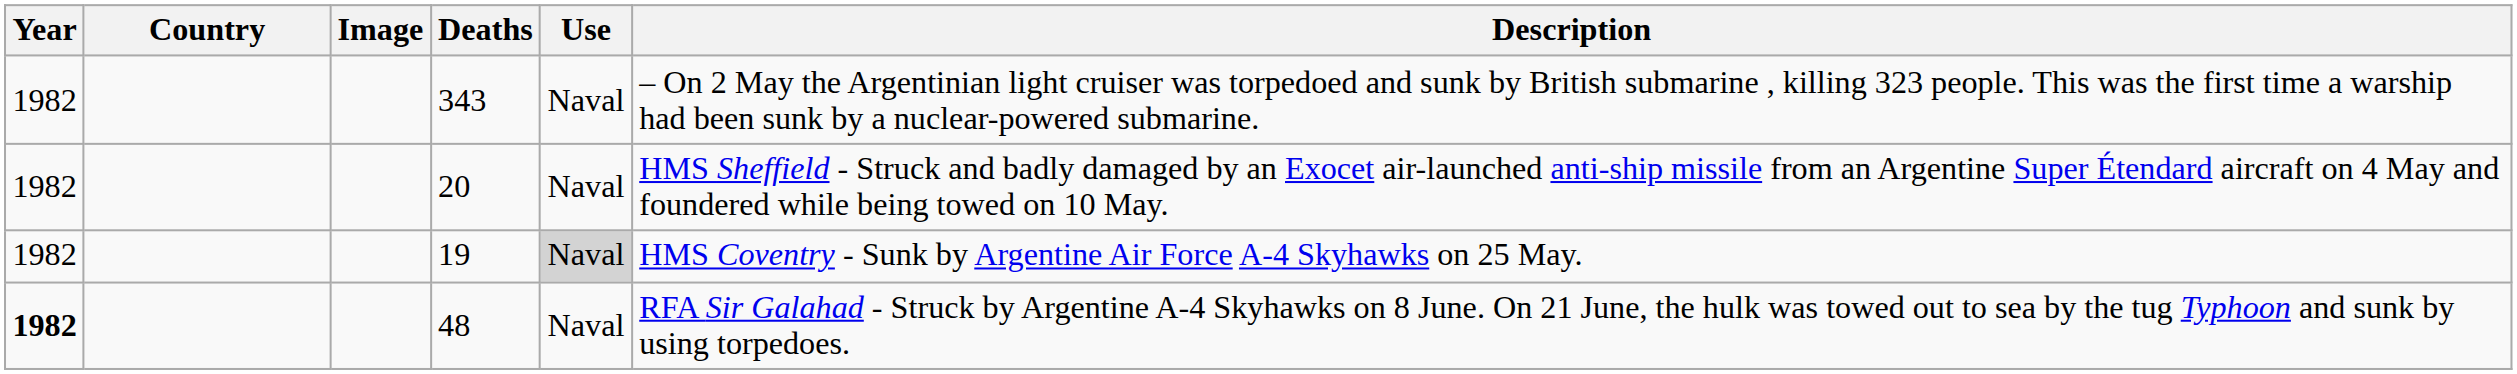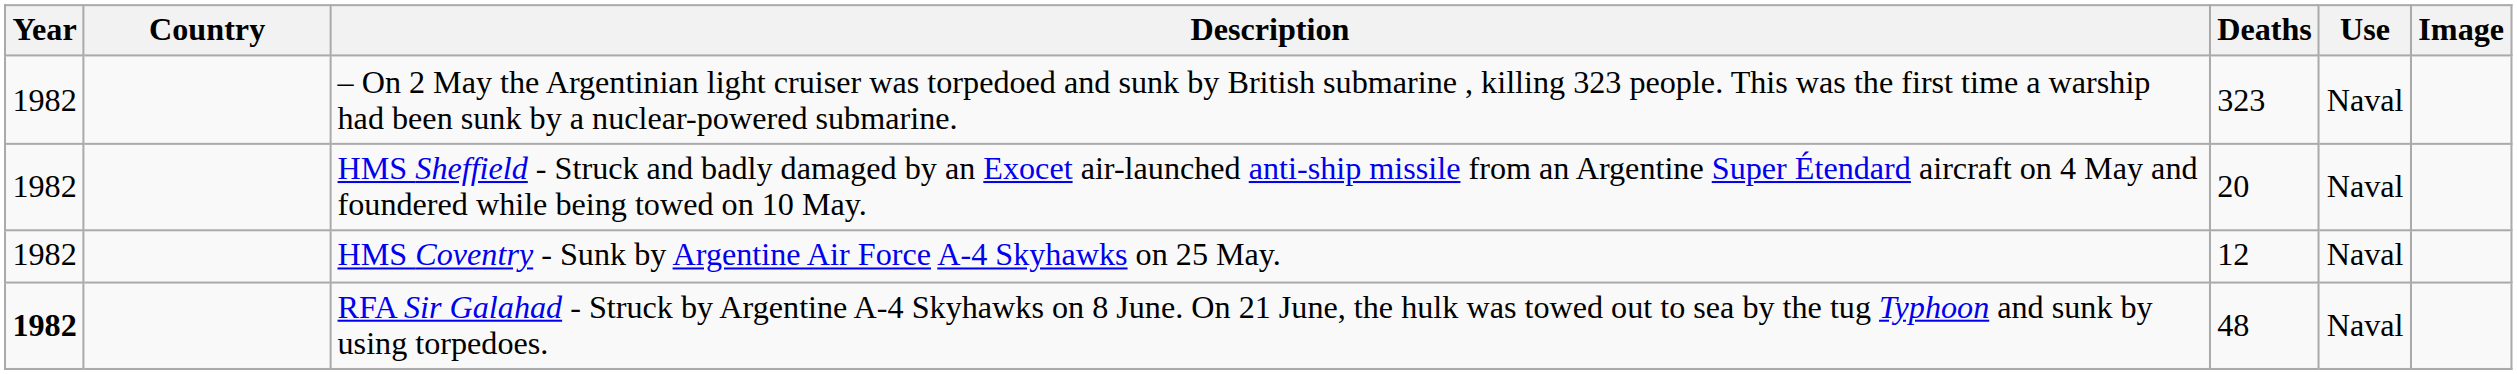columns swapped: Description <-> Image
row 2 | Deaths: 343 -> 323
row 4 | Deaths: 19 -> 12
row 4 | Use: lightgrey background -> no background
